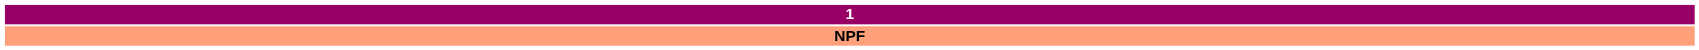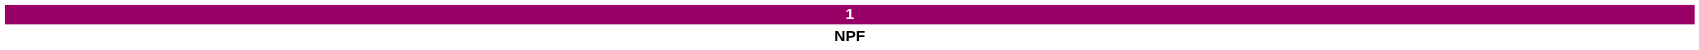row 2 | column 1: lightsalmon background -> no background
